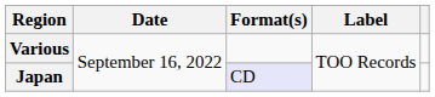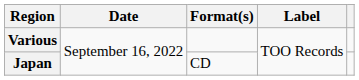Japan | Format(s): lavender background -> no background
